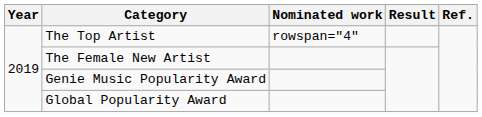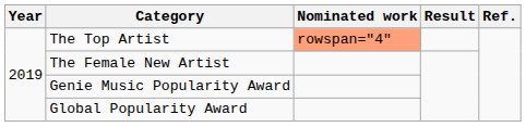The Top Artist | Nominated work: no background -> lightsalmon background
